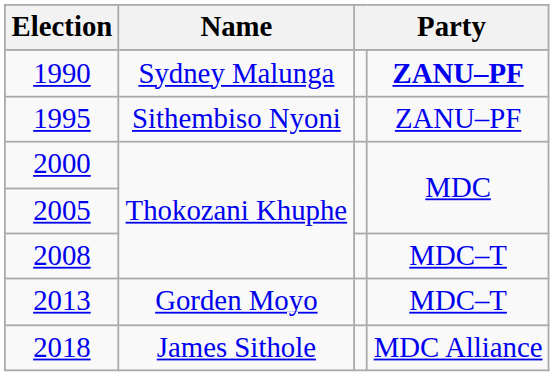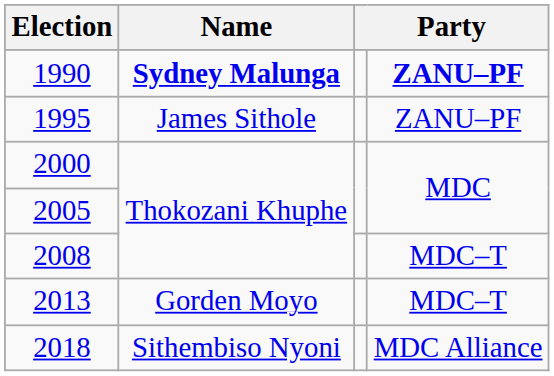1990 | Name: normal -> bold
1995 | Name: Sithembiso Nyoni -> James Sithole
2018 | Name: James Sithole -> Sithembiso Nyoni
